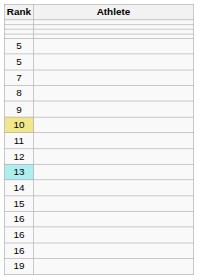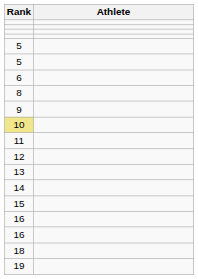row 8 | Rank: 7 -> 6
row 14 | Rank: paleturquoise background -> no background
row 19 | Rank: 16 -> 18
